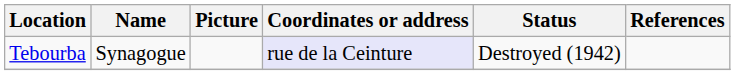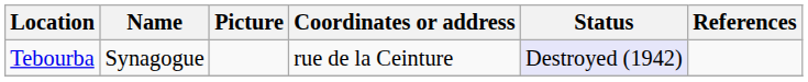Tebourba | Coordinates or address: lavender background -> no background
Tebourba | Status: no background -> lavender background
